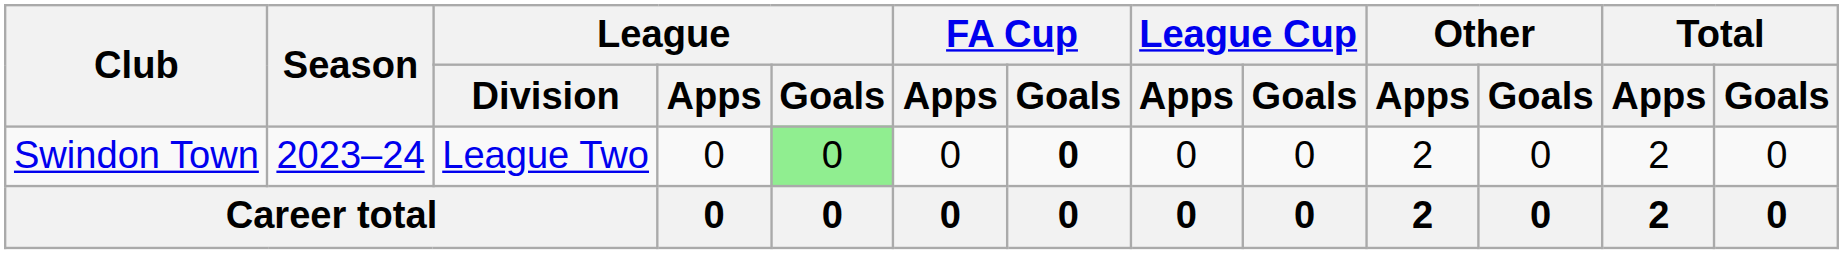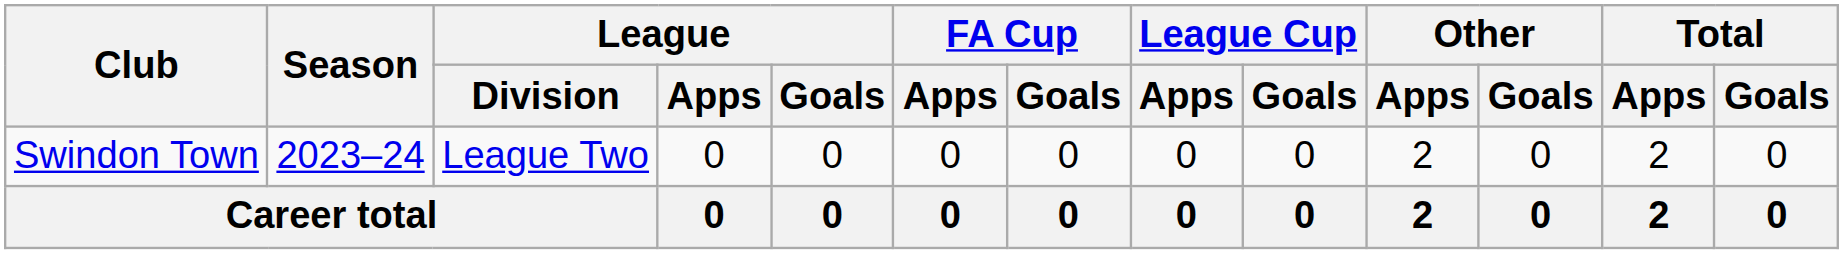Swindon Town | League / Goals: lightgreen background -> no background
Swindon Town | FA Cup / Goals: bold -> normal
